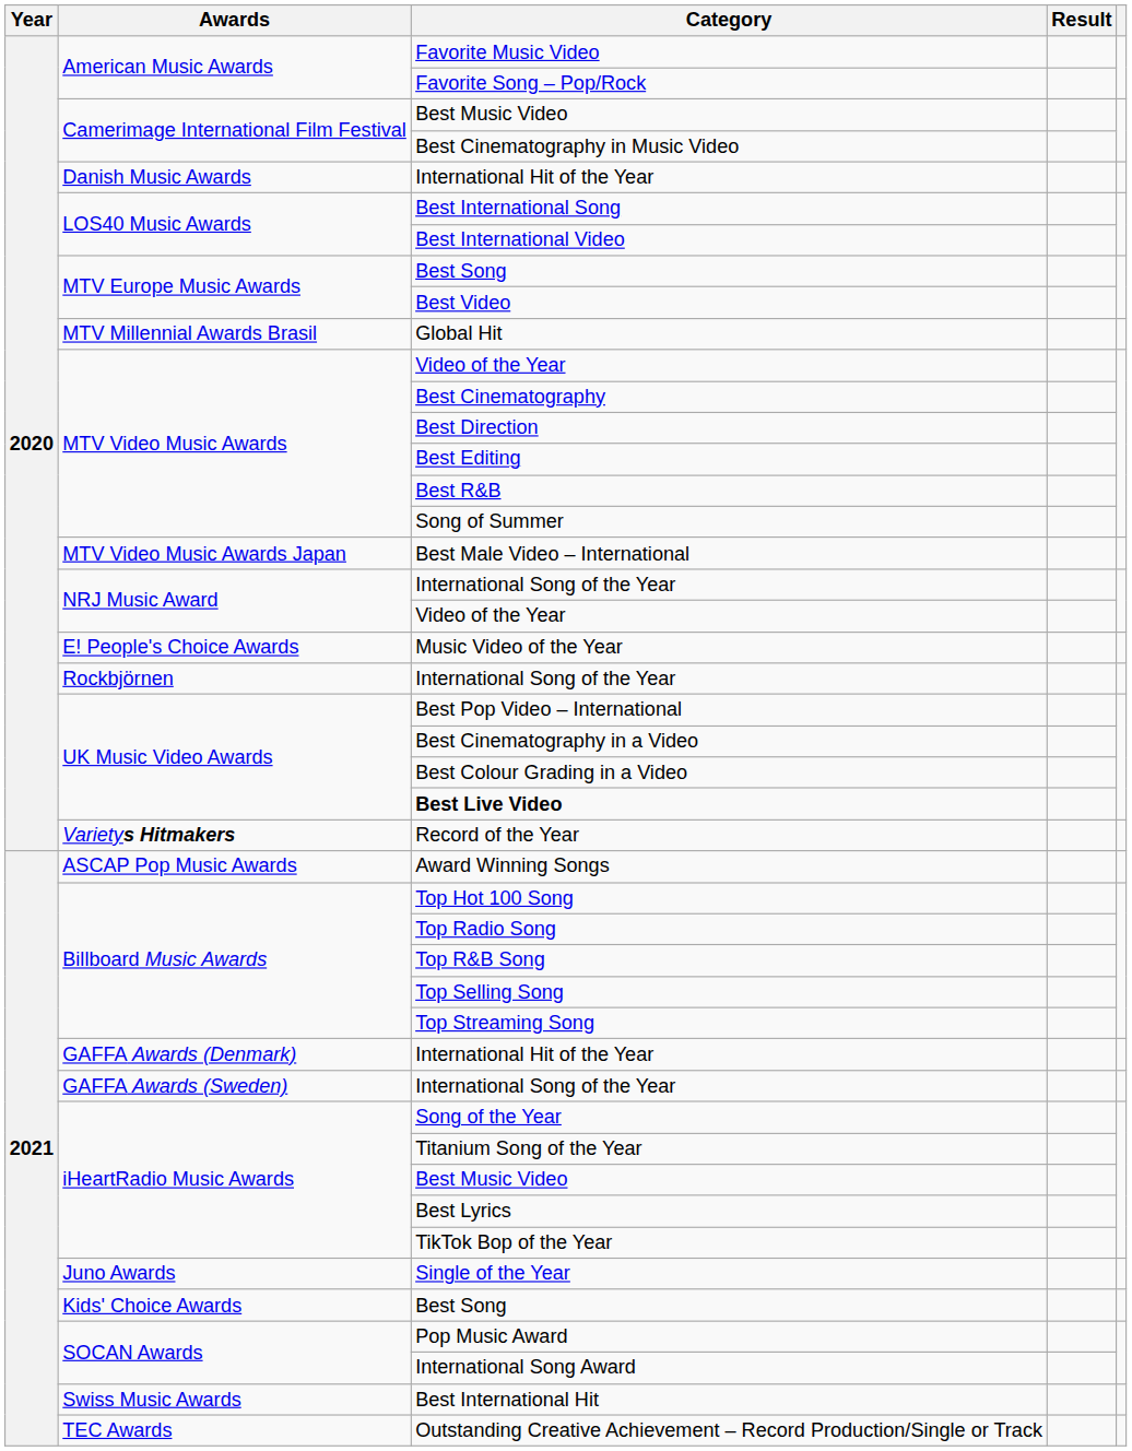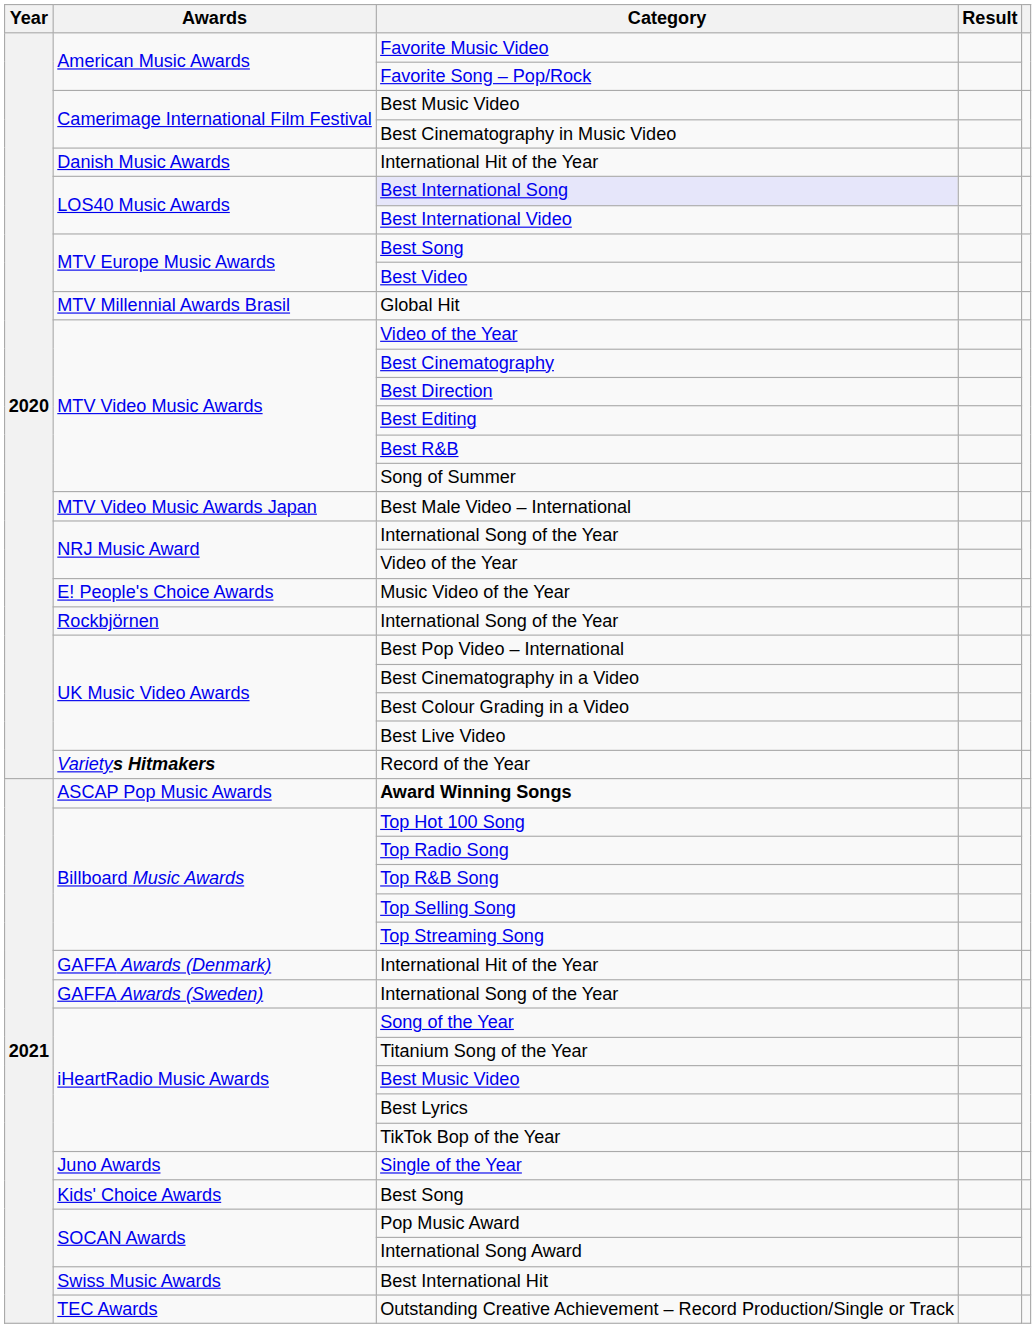Best International Song | Category: no background -> lavender background
Best Live Video | Category: bold -> normal
Award Winning Songs | Category: normal -> bold
